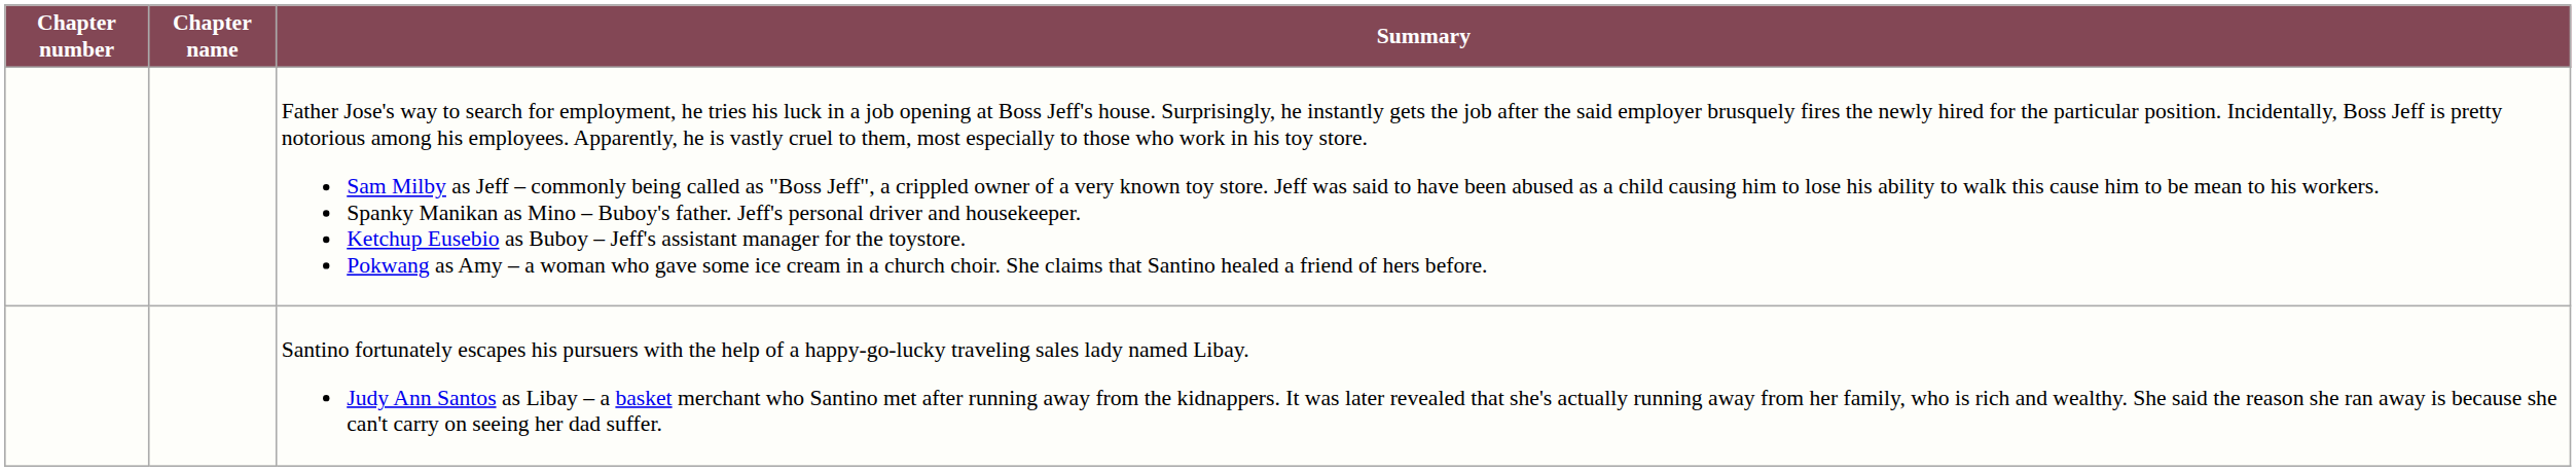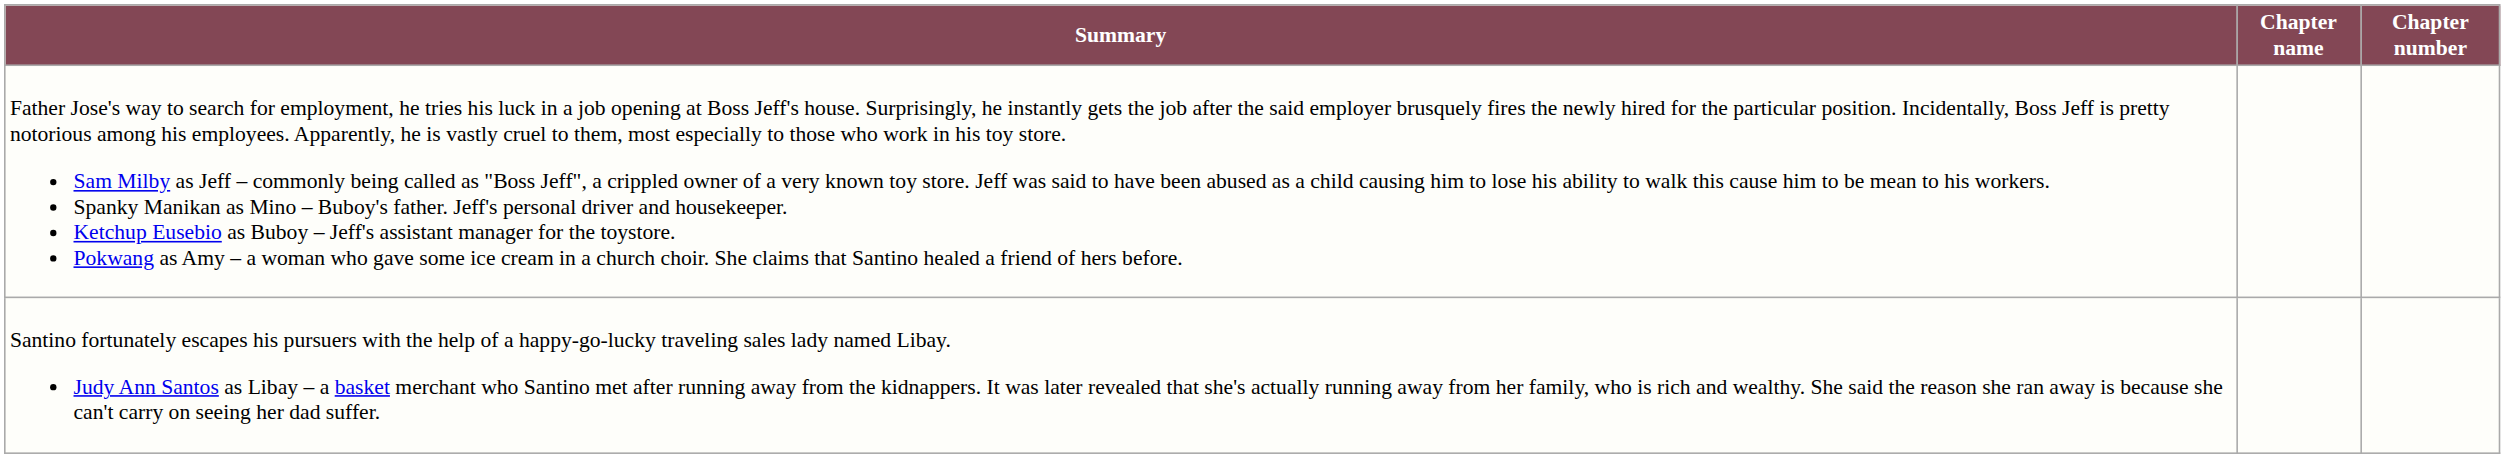columns swapped: Chapter number <-> Summary
